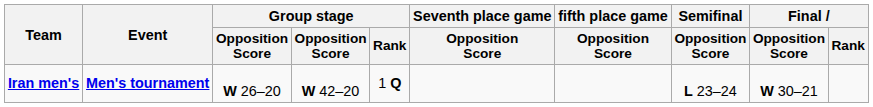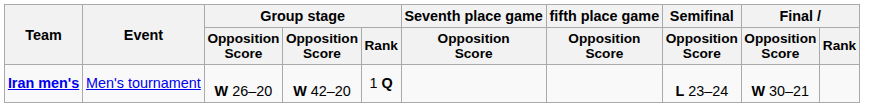Iran men's | Event: bold -> normal
